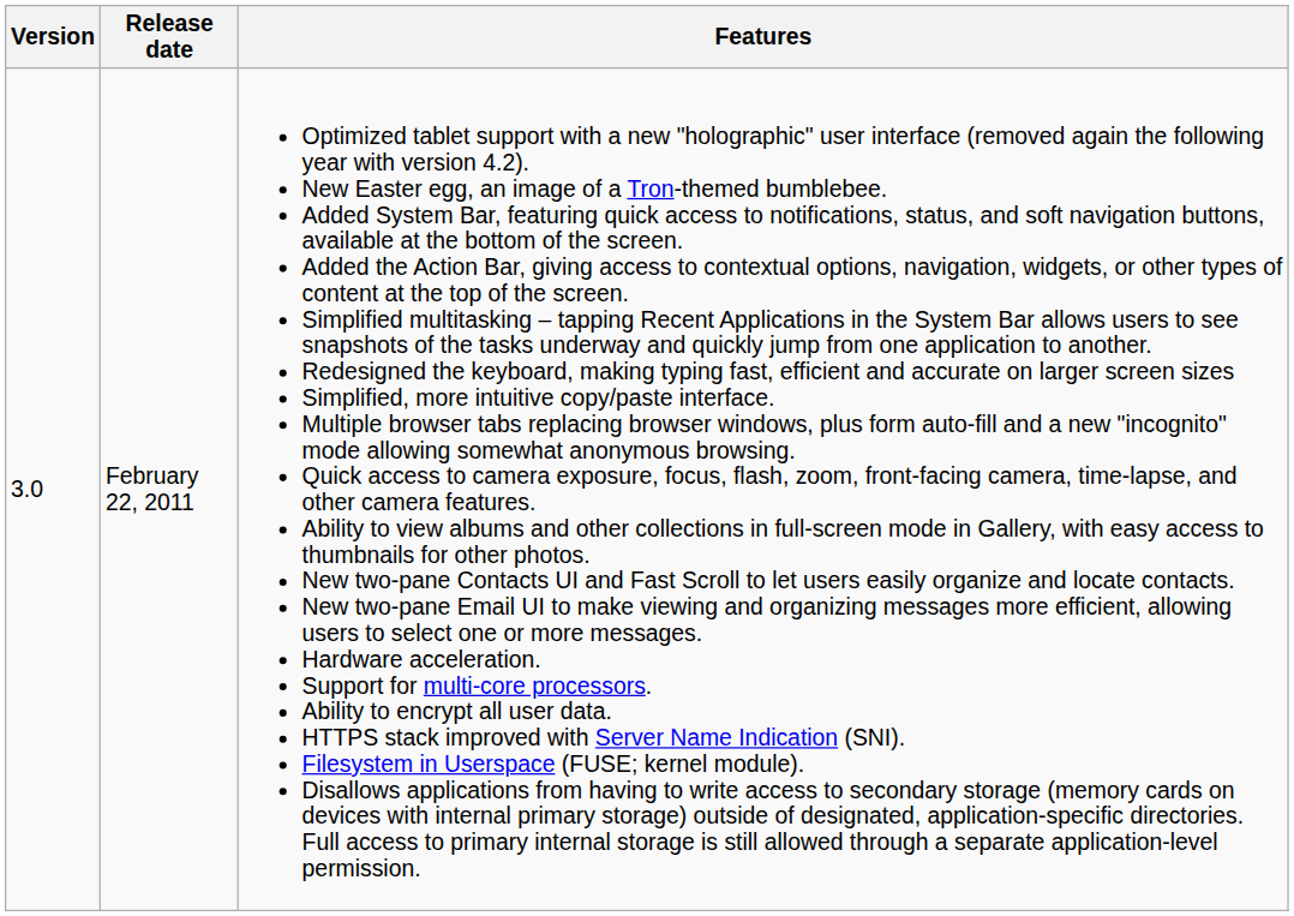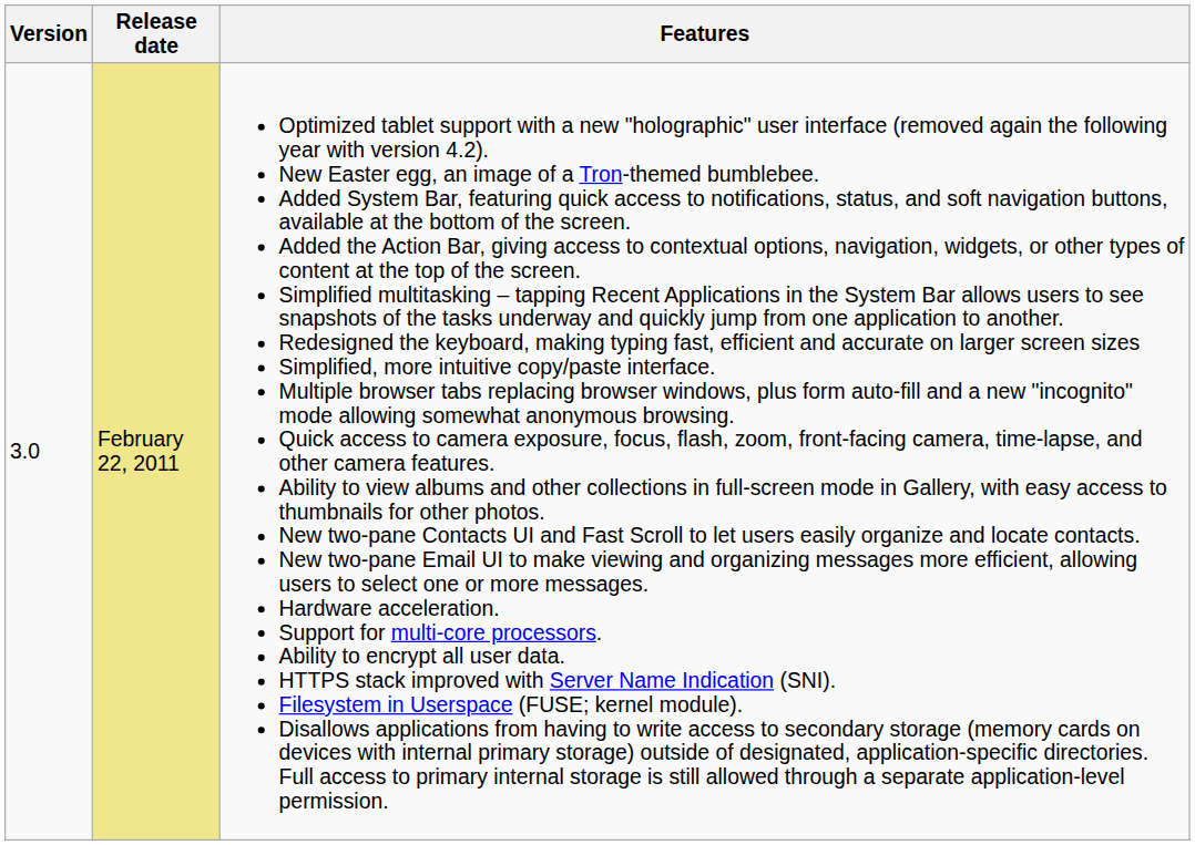row 2 | Release date: no background -> khaki background
